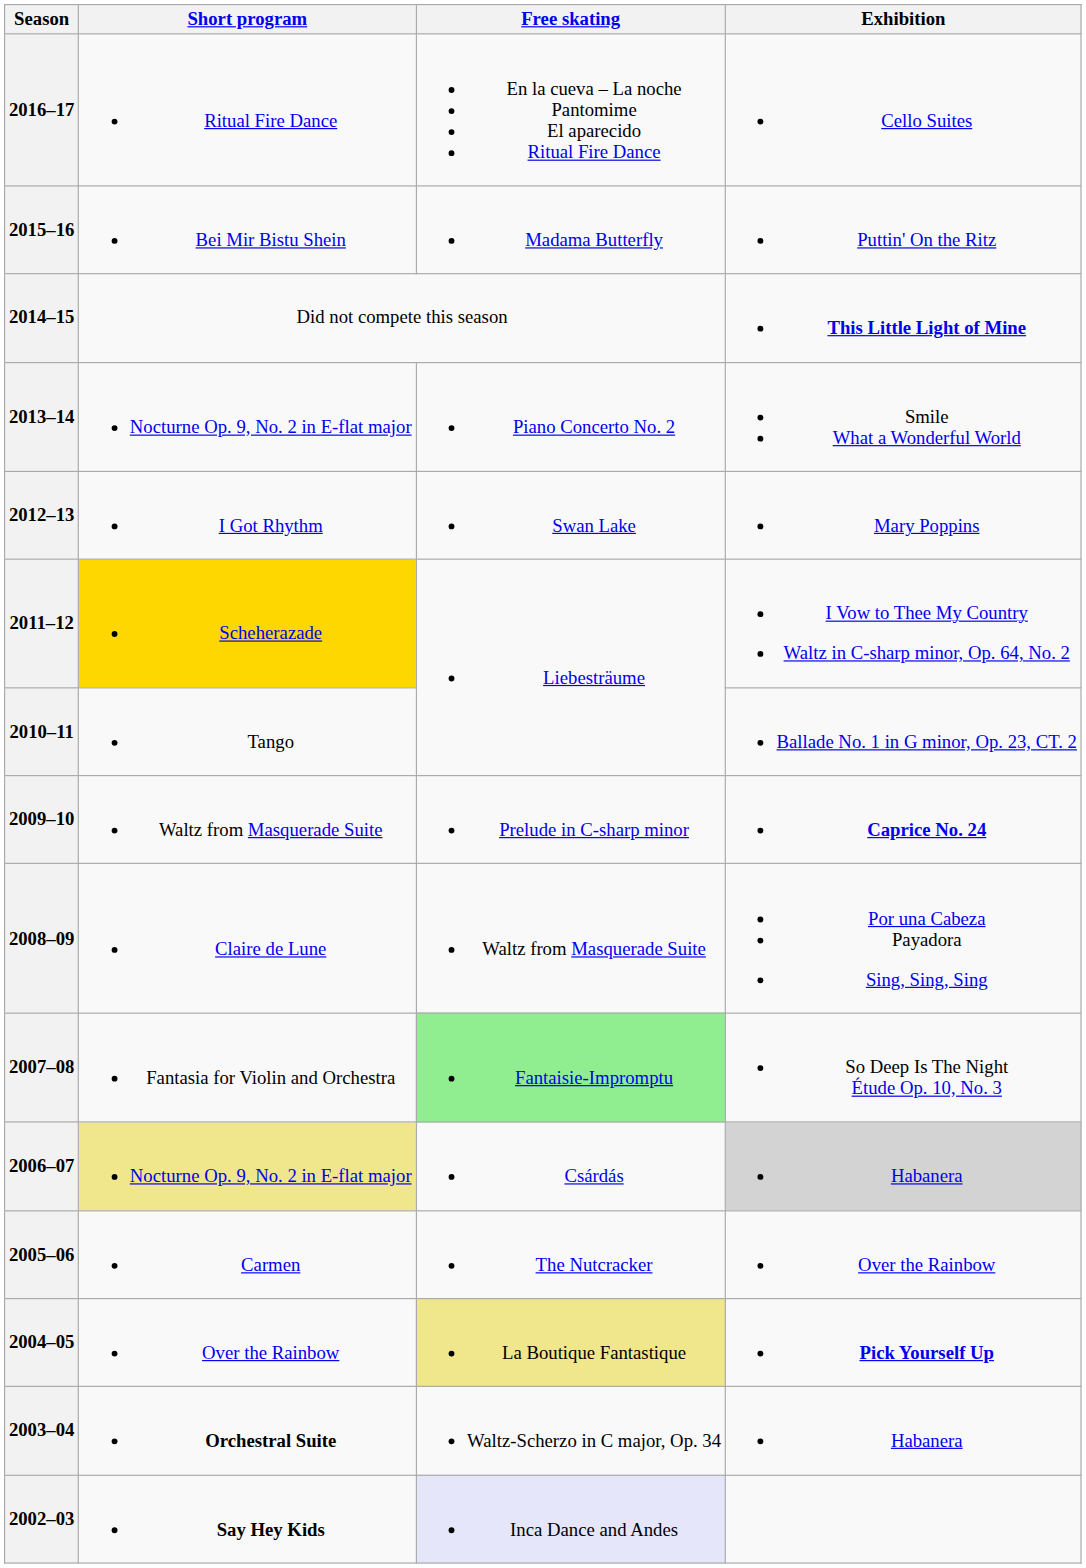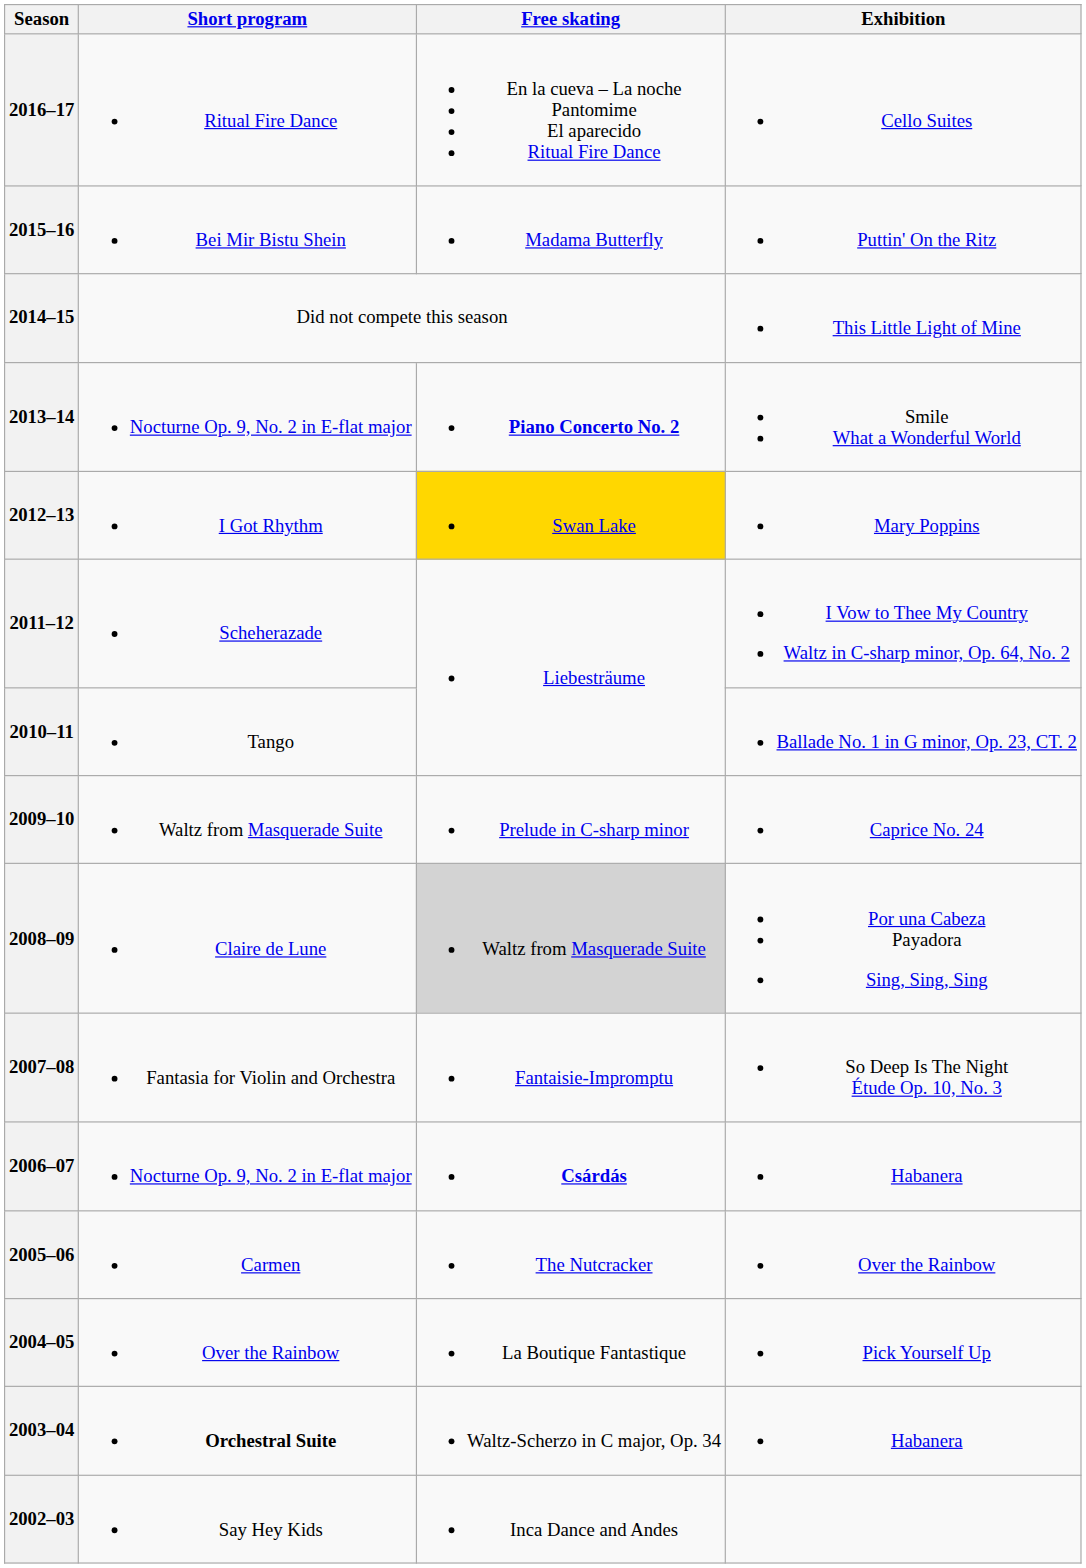2014–15 | Exhibition: bold -> normal
2013–14 | Free skating: normal -> bold
2012–13 | Free skating: no background -> gold background
2011–12 | Short program: gold background -> no background
2009–10 | Exhibition: bold -> normal
2008–09 | Free skating: no background -> lightgrey background
2007–08 | Free skating: lightgreen background -> no background
2006–07 | Short program: khaki background -> no background
2006–07 | Free skating: normal -> bold
2006–07 | Exhibition: lightgrey background -> no background
2004–05 | Free skating: khaki background -> no background
2004–05 | Exhibition: bold -> normal
2002–03 | Short program: bold -> normal
2002–03 | Free skating: lavender background -> no background
